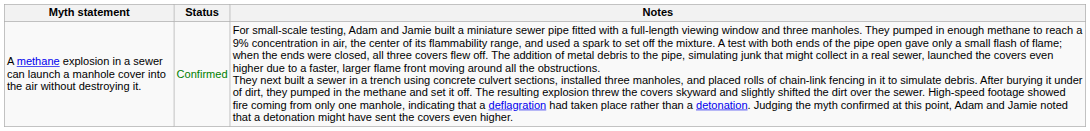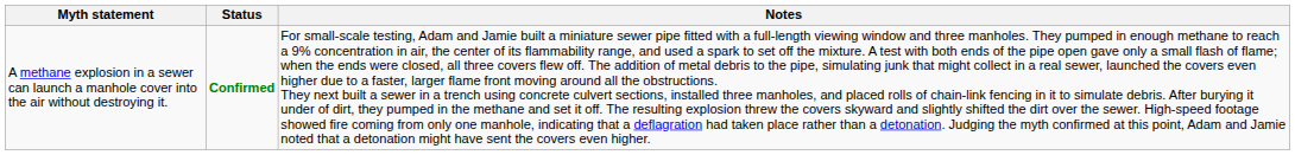row 2 | Status: normal -> bold
